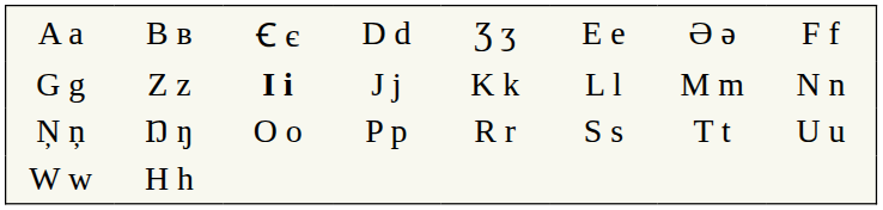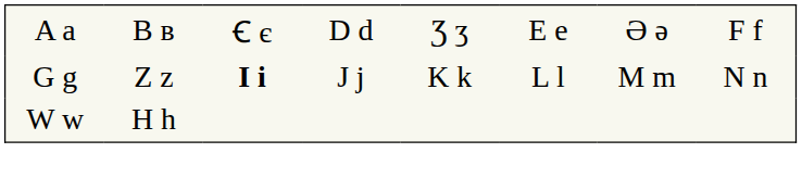- row: Ņ ņ | Ŋ ŋ | O o | P p | R r | S s | T t | U u
